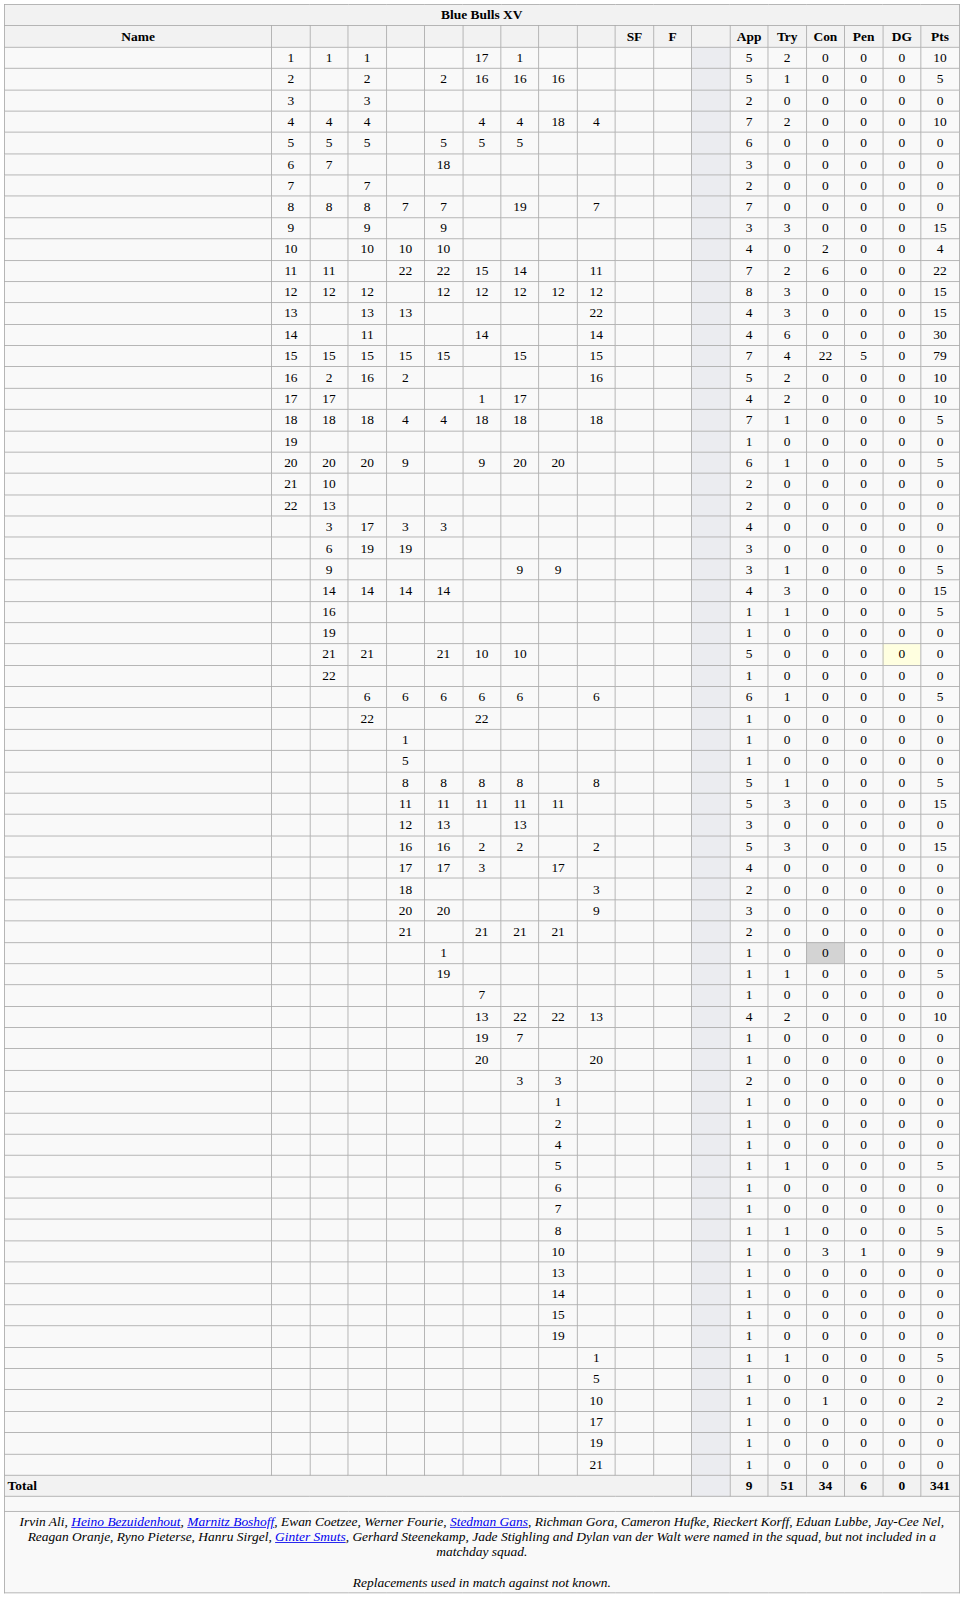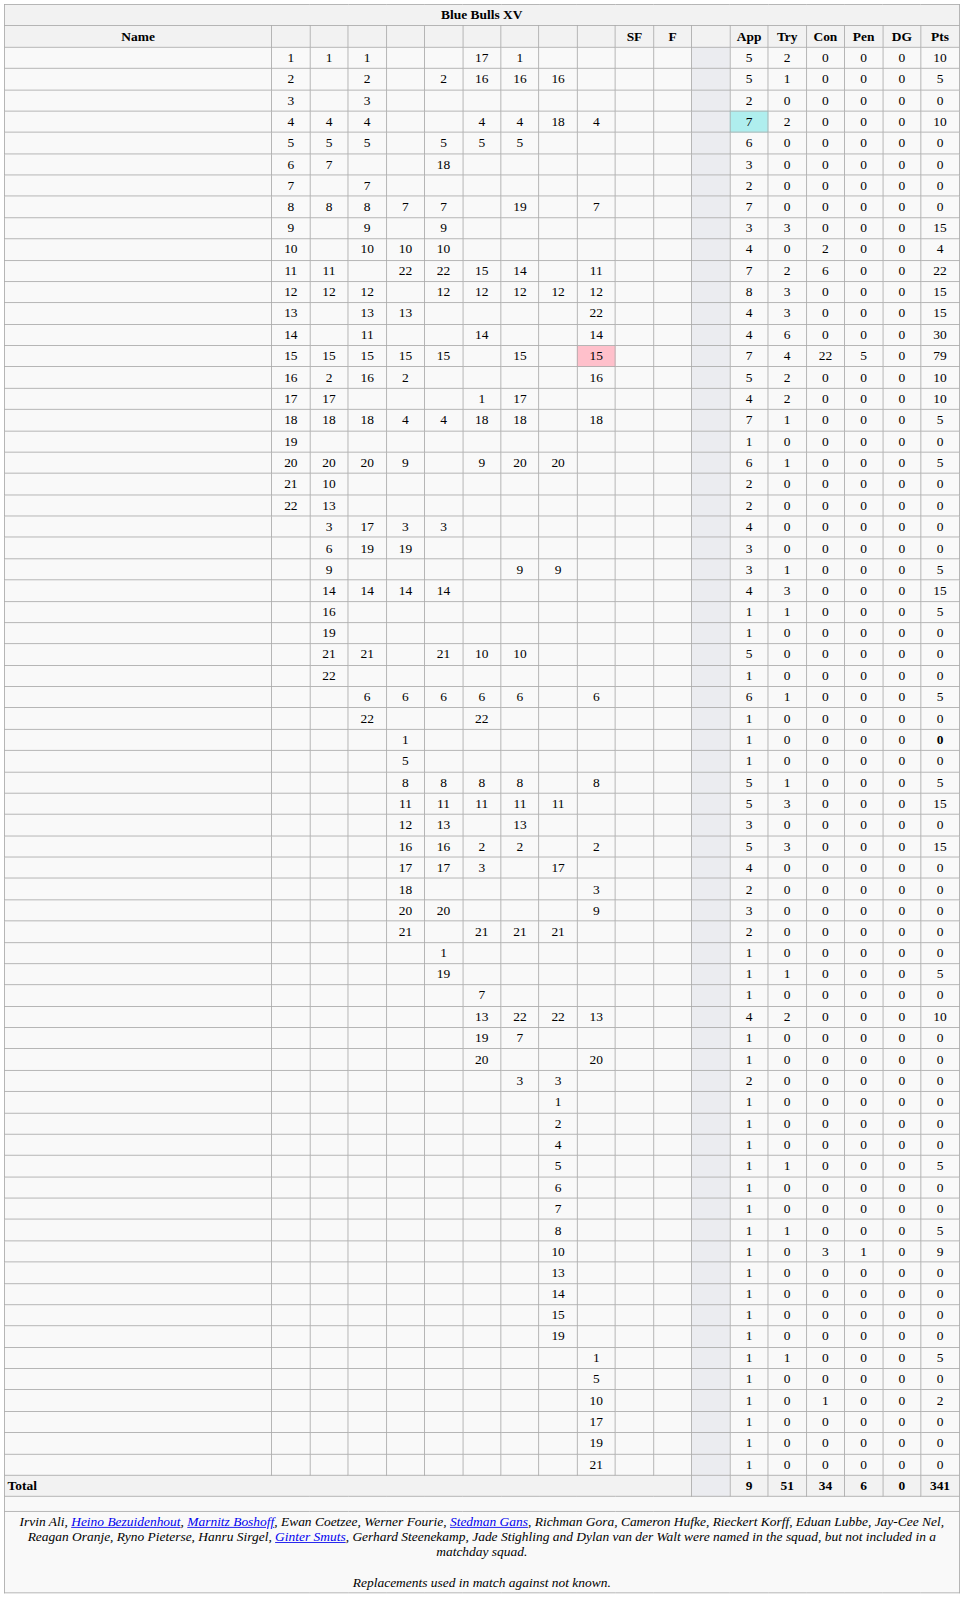row 6 | App: no background -> paleturquoise background
row 17 | column 10: no background -> pink background
row 31 | DG: lightyellow background -> no background
row 35 | Pts: normal -> bold
row 45 | Con: lightgrey background -> no background
